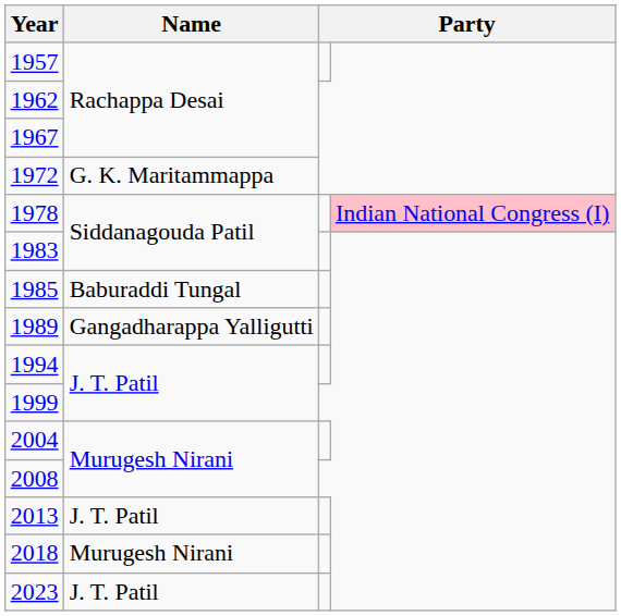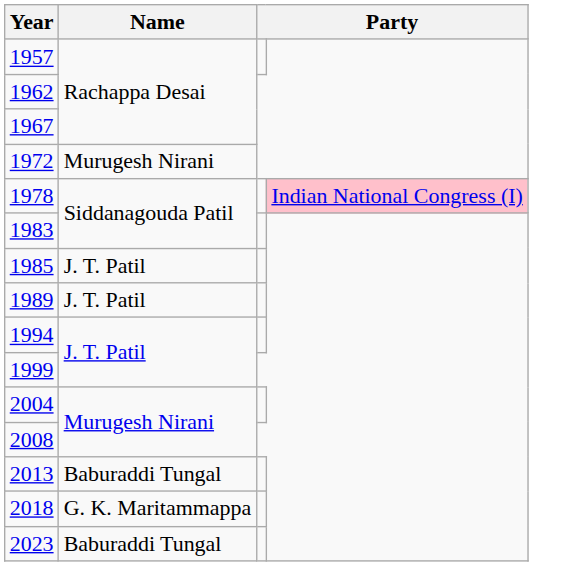1972 | Name: G. K. Maritammappa -> Murugesh Nirani
1985 | Name: Baburaddi Tungal -> J. T. Patil
1989 | Name: Gangadharappa Yalligutti -> J. T. Patil
2013 | Name: J. T. Patil -> Baburaddi Tungal
2018 | Name: Murugesh Nirani -> G. K. Maritammappa
2023 | Name: J. T. Patil -> Baburaddi Tungal
